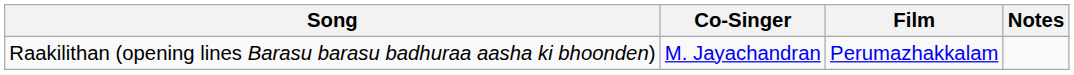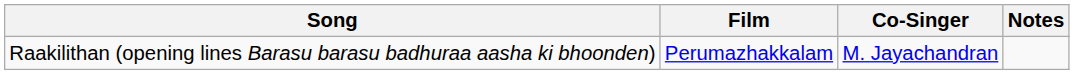columns swapped: Film <-> Co-Singer
